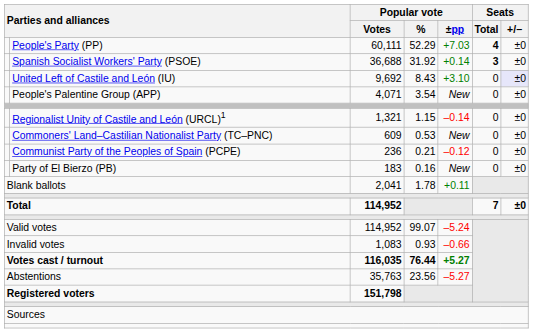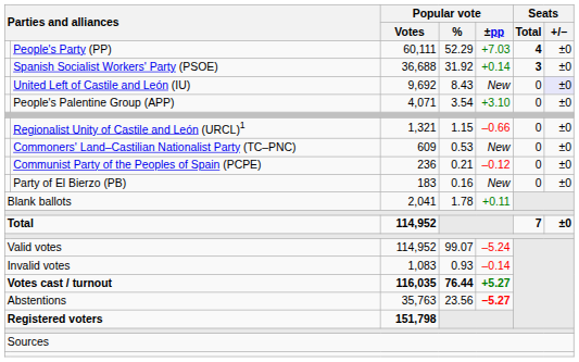United Left of Castile and León (IU) | Popular vote / ±pp: +3.10 -> New
People's Palentine Group (APP) | Popular vote / ±pp: New -> +3.10
Regionalist Unity of Castile and León (URCL)1 | Popular vote / ±pp: –0.14 -> –0.66
Invalid votes | Popular vote / ±pp: –0.66 -> –0.14
Abstentions | Popular vote / ±pp: normal -> bold
